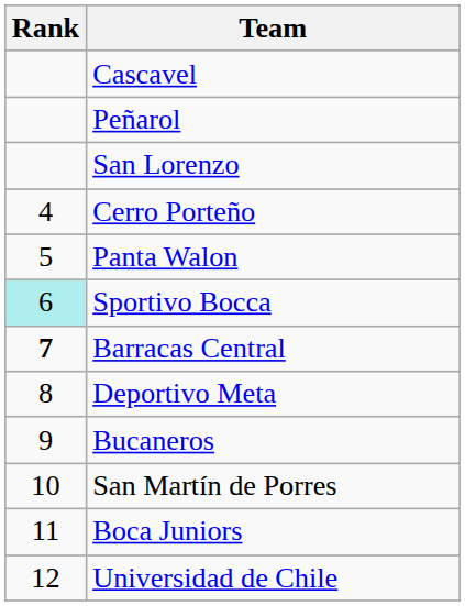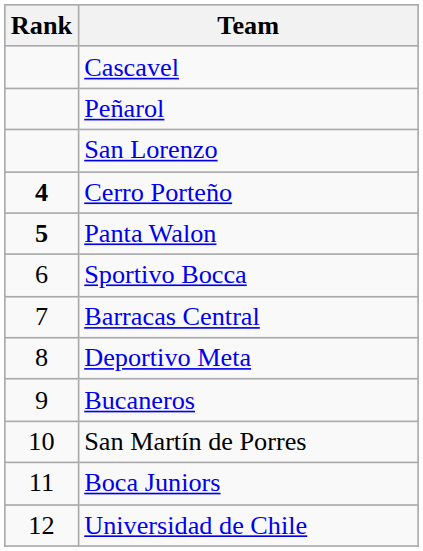Cerro Porteño | Rank: normal -> bold
Panta Walon | Rank: normal -> bold
Sportivo Bocca | Rank: paleturquoise background -> no background
Barracas Central | Rank: bold -> normal
